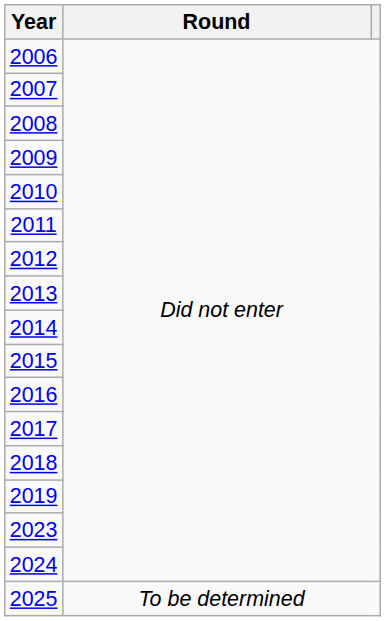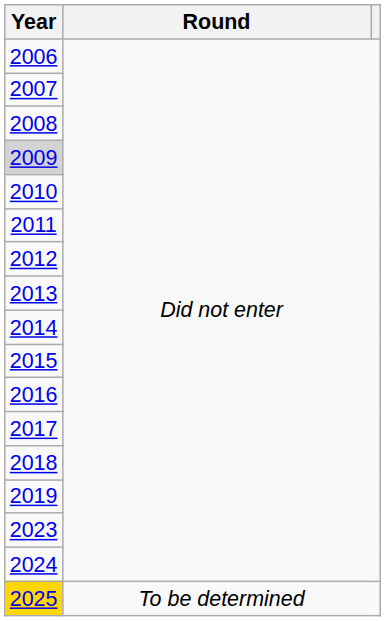2009 | Year: no background -> lightgrey background
2025 | Year: no background -> gold background
